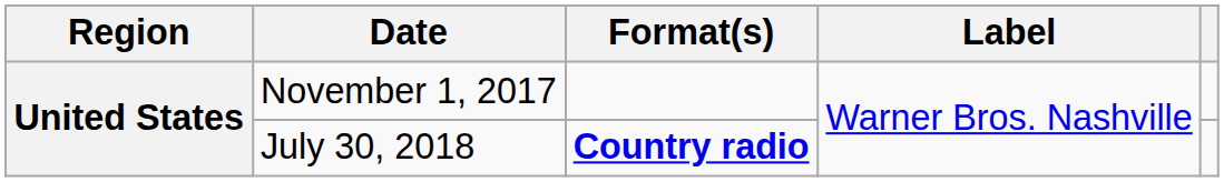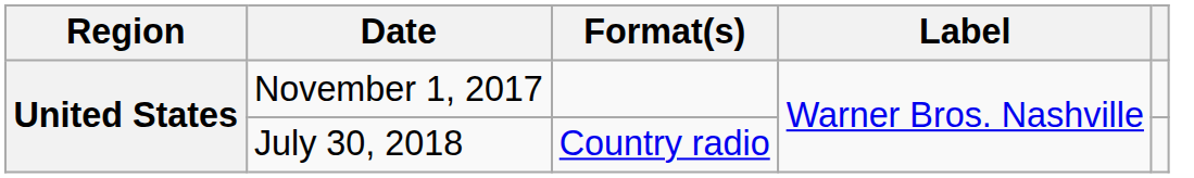July 30, 2018 | Format(s): bold -> normal
